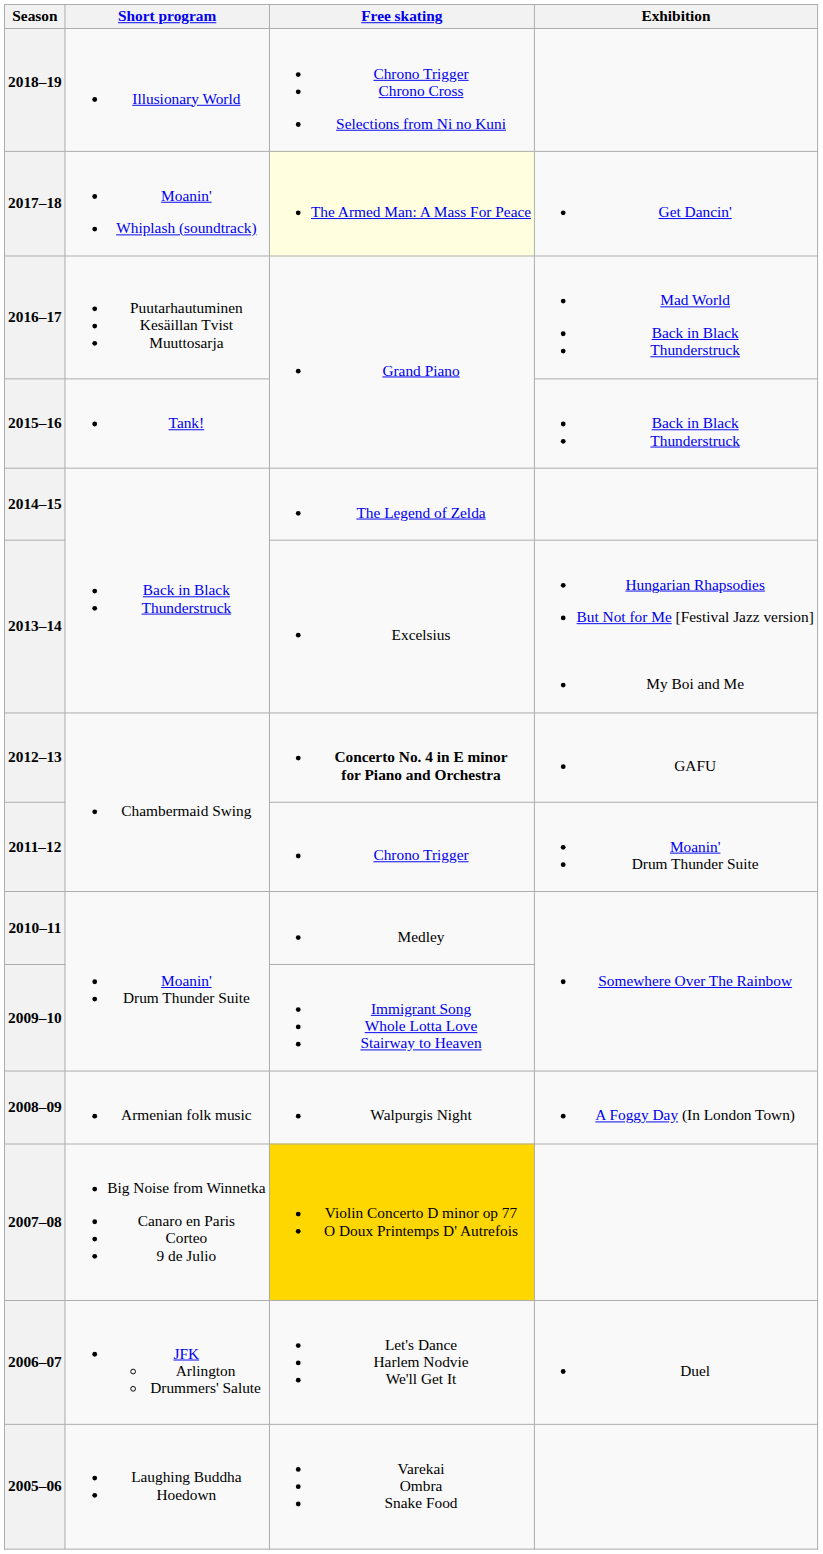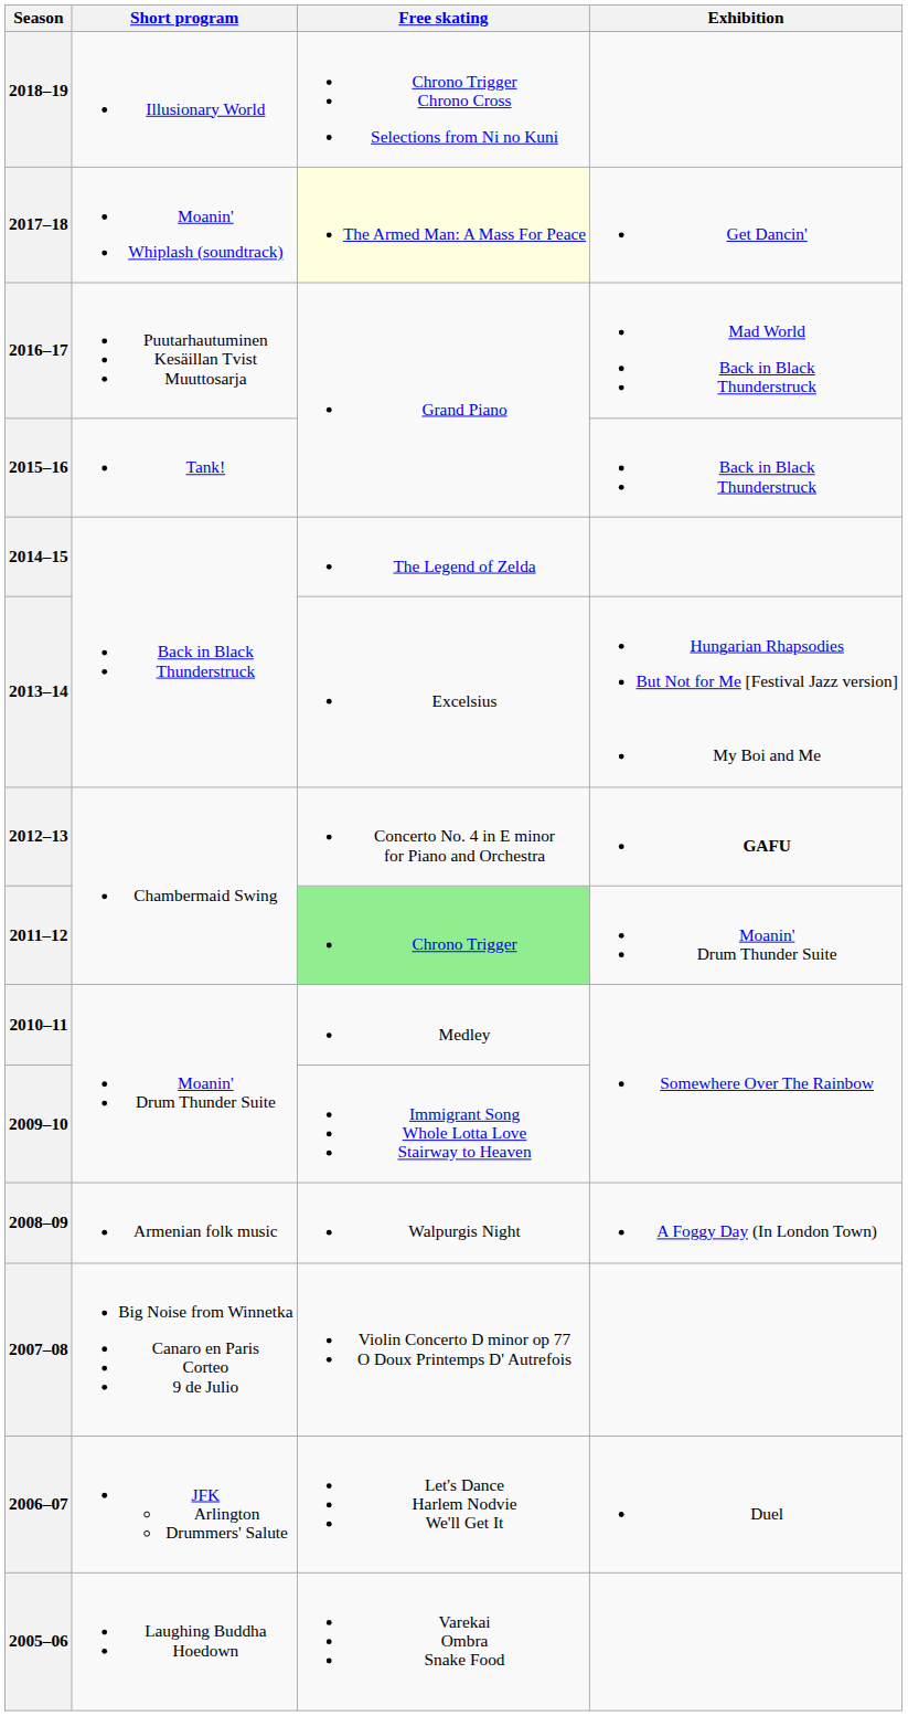2012–13 | Free skating: bold -> normal
2012–13 | Exhibition: normal -> bold
2011–12 | Free skating: no background -> lightgreen background
2007–08 | Free skating: gold background -> no background
